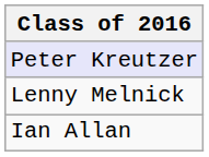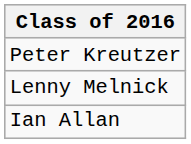row 2 | column 1: lavender background -> no background
